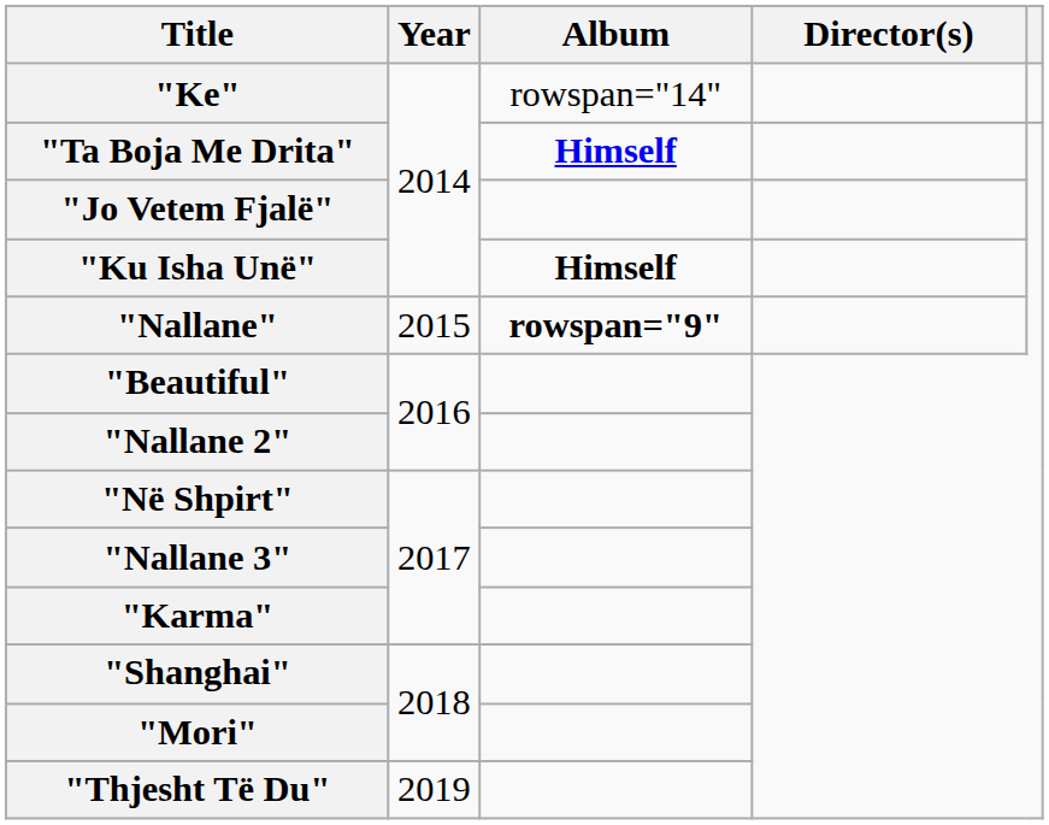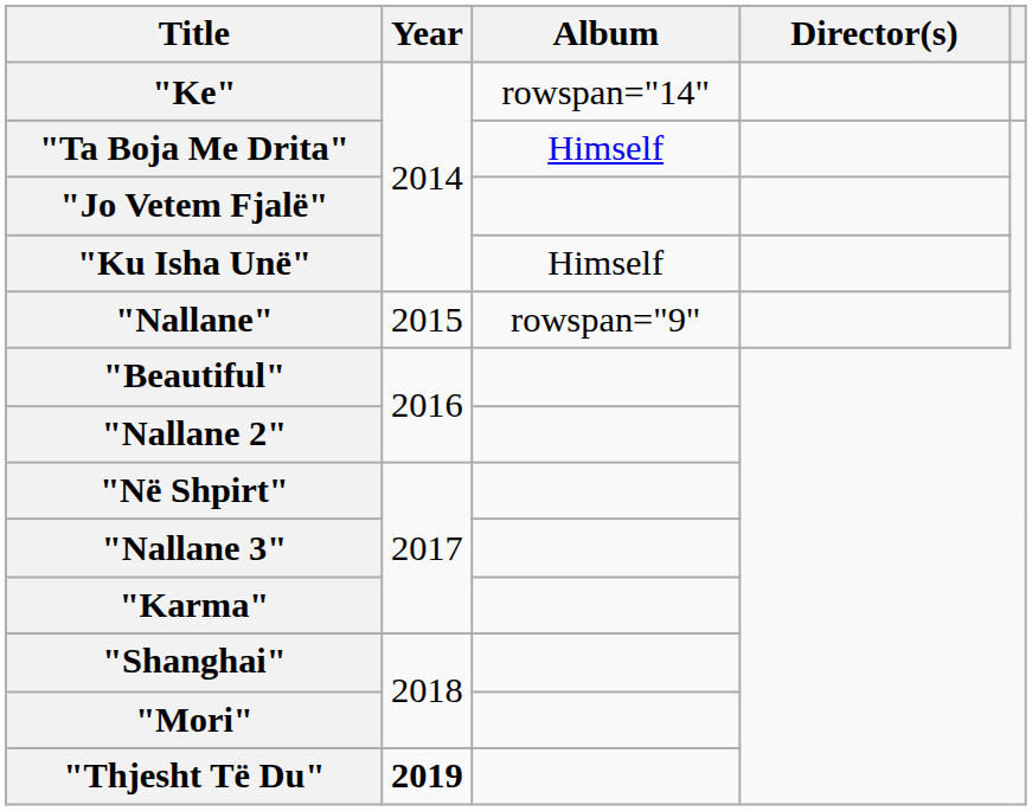"Ta Boja Me Drita" | Album: bold -> normal
"Ku Isha Unë" | Album: bold -> normal
"Nallane" | Album: bold -> normal
"Thjesht Të Du" | Year: normal -> bold
